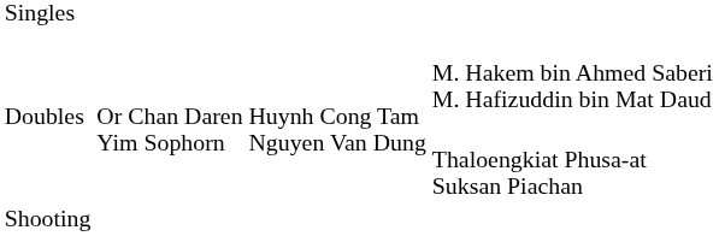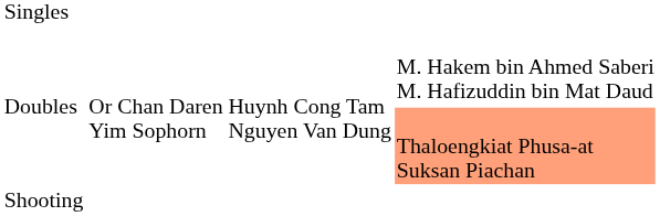Doubles / Thaloengkiat Phusa-at Suksan Piachan | column 4: no background -> lightsalmon background
